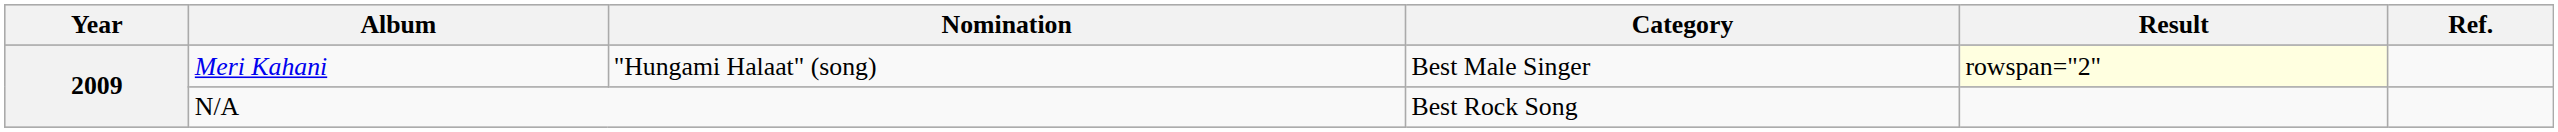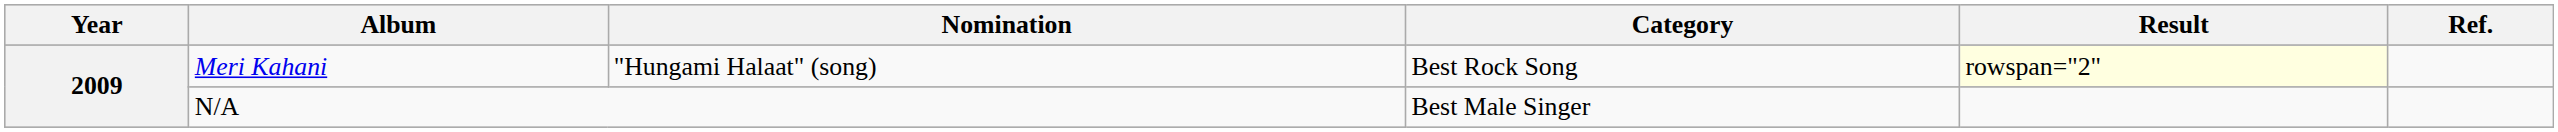Meri Kahani | Category: Best Male Singer -> Best Rock Song
N/A | Category: Best Rock Song -> Best Male Singer
